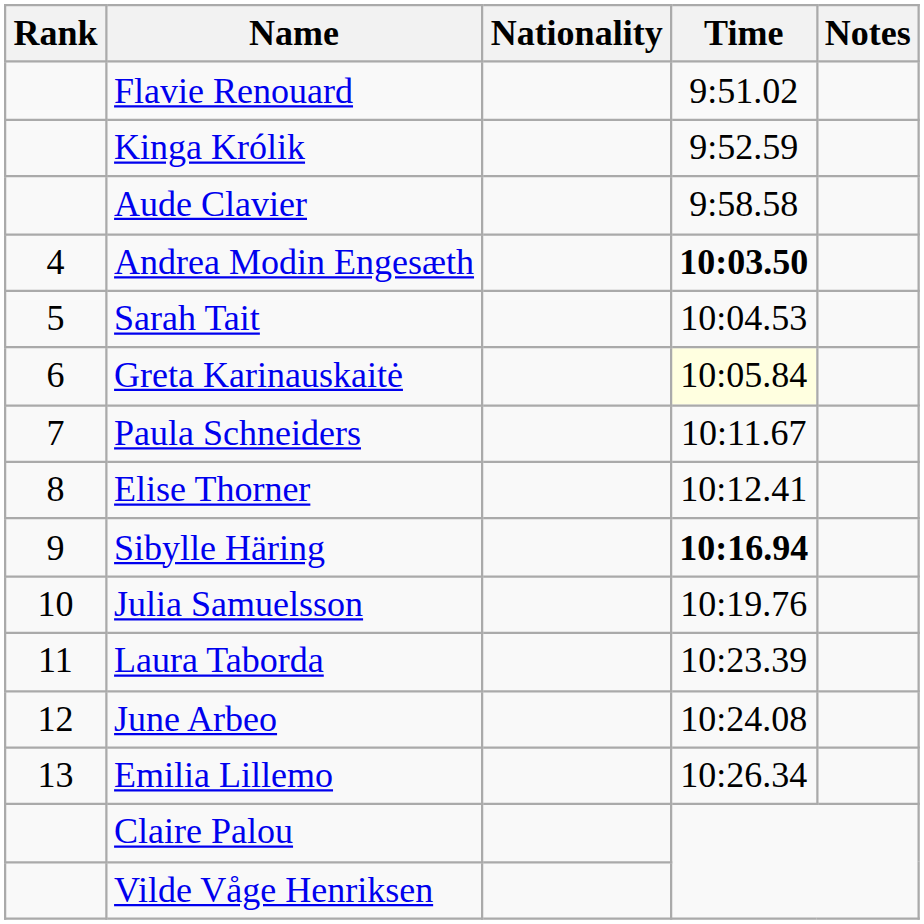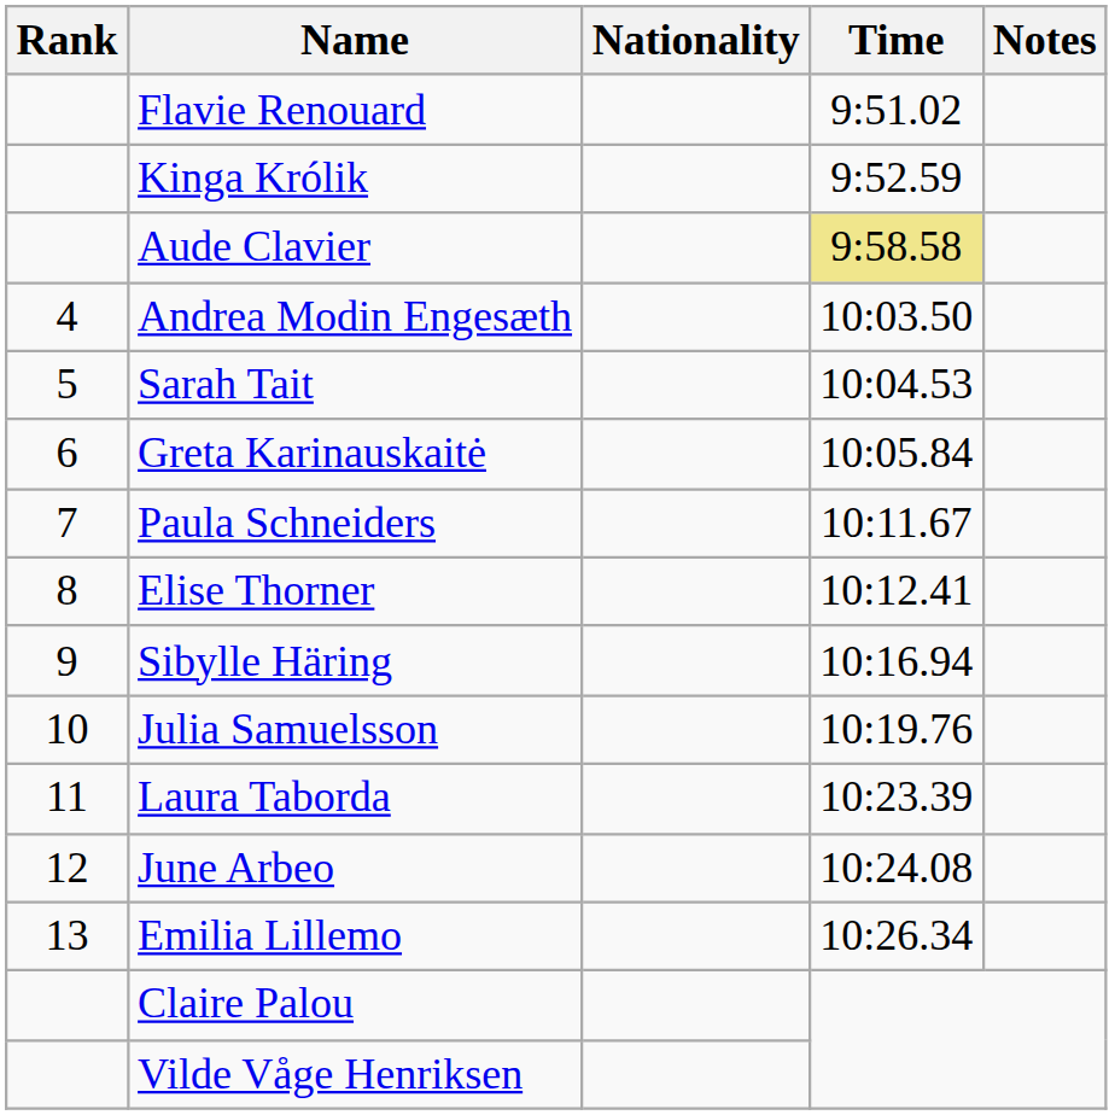Aude Clavier | Time: no background -> khaki background
Andrea Modin Engesæth | Time: bold -> normal
Greta Karinauskaitė | Time: lightyellow background -> no background
Sibylle Häring | Time: bold -> normal
